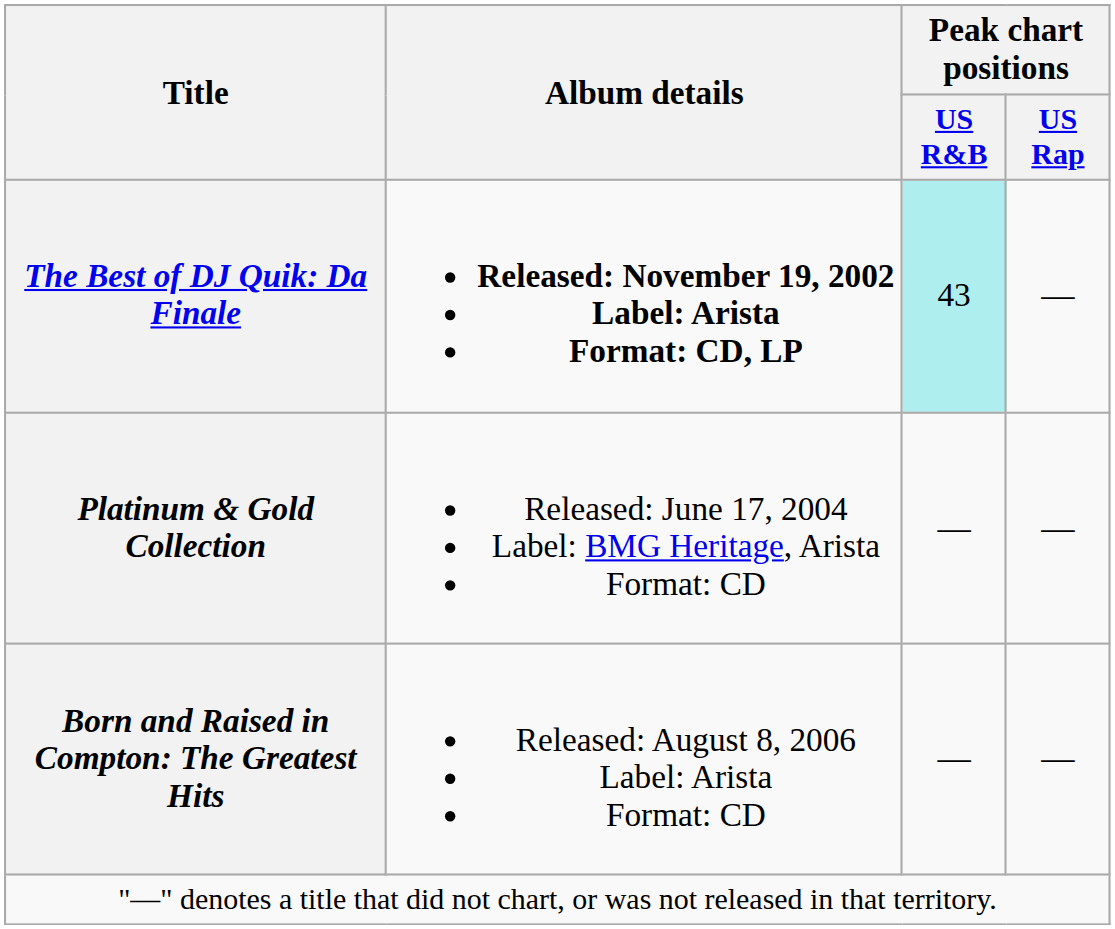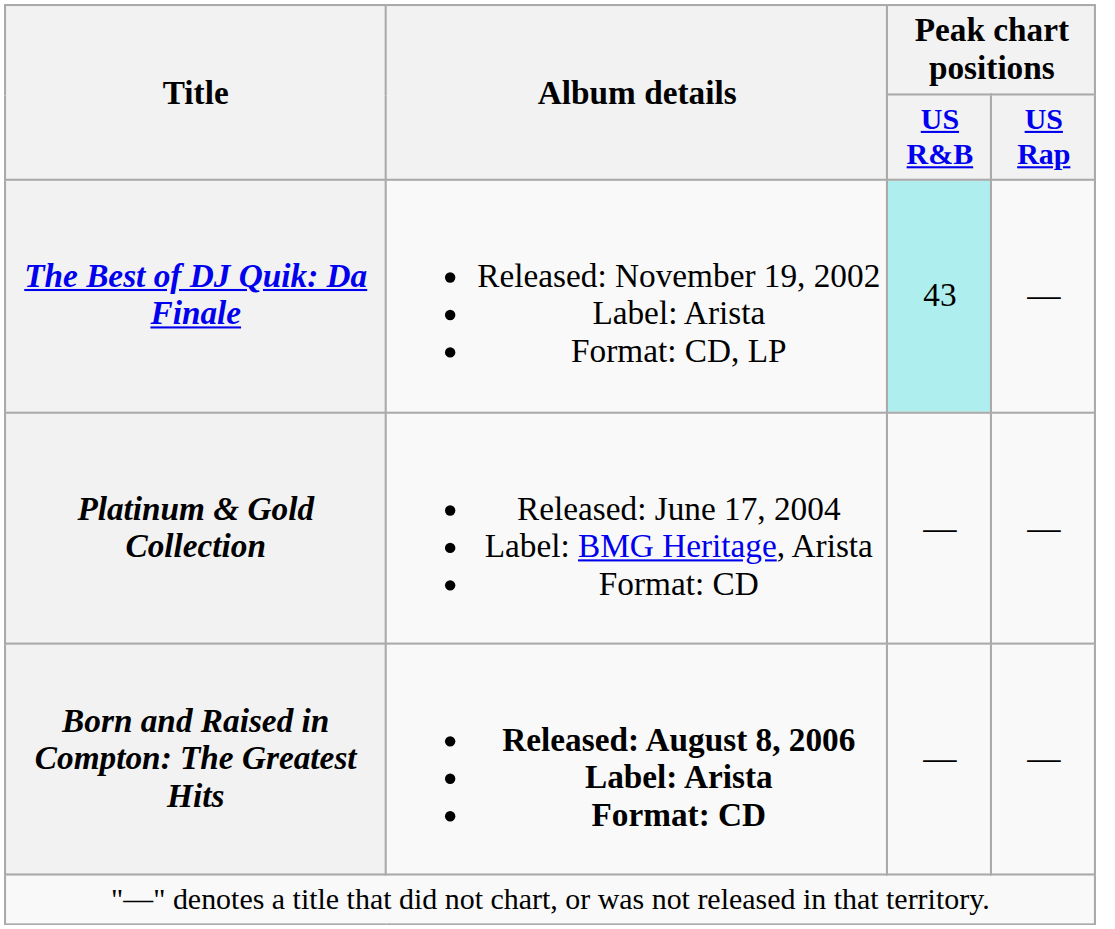The Best of DJ Quik: Da Finale | Album details: bold -> normal
Born and Raised in Compton: The Greatest Hits | Album details: normal -> bold
